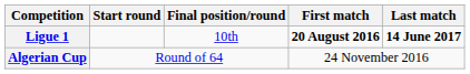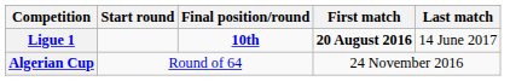Ligue 1 | Final position/round: normal -> bold
Ligue 1 | Last match: bold -> normal
